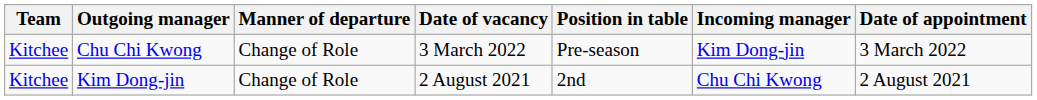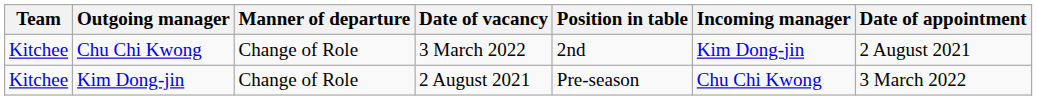row 2 | Position in table: Pre-season -> 2nd
row 2 | Date of appointment: 3 March 2022 -> 2 August 2021
row 3 | Position in table: 2nd -> Pre-season
row 3 | Date of appointment: 2 August 2021 -> 3 March 2022
